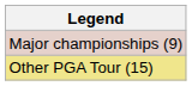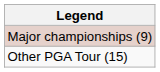row 3 | column 1: khaki background -> no background
